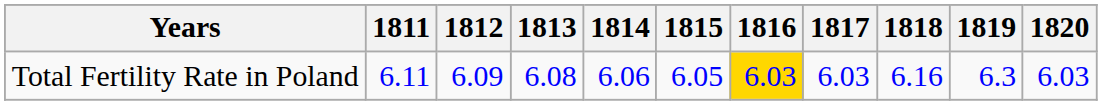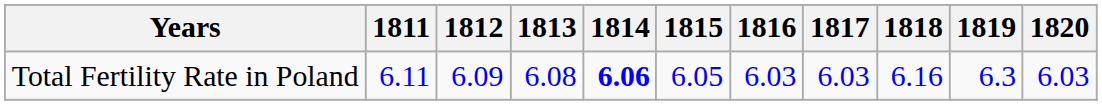row 2 | 1814: normal -> bold
row 2 | 1816: gold background -> no background
